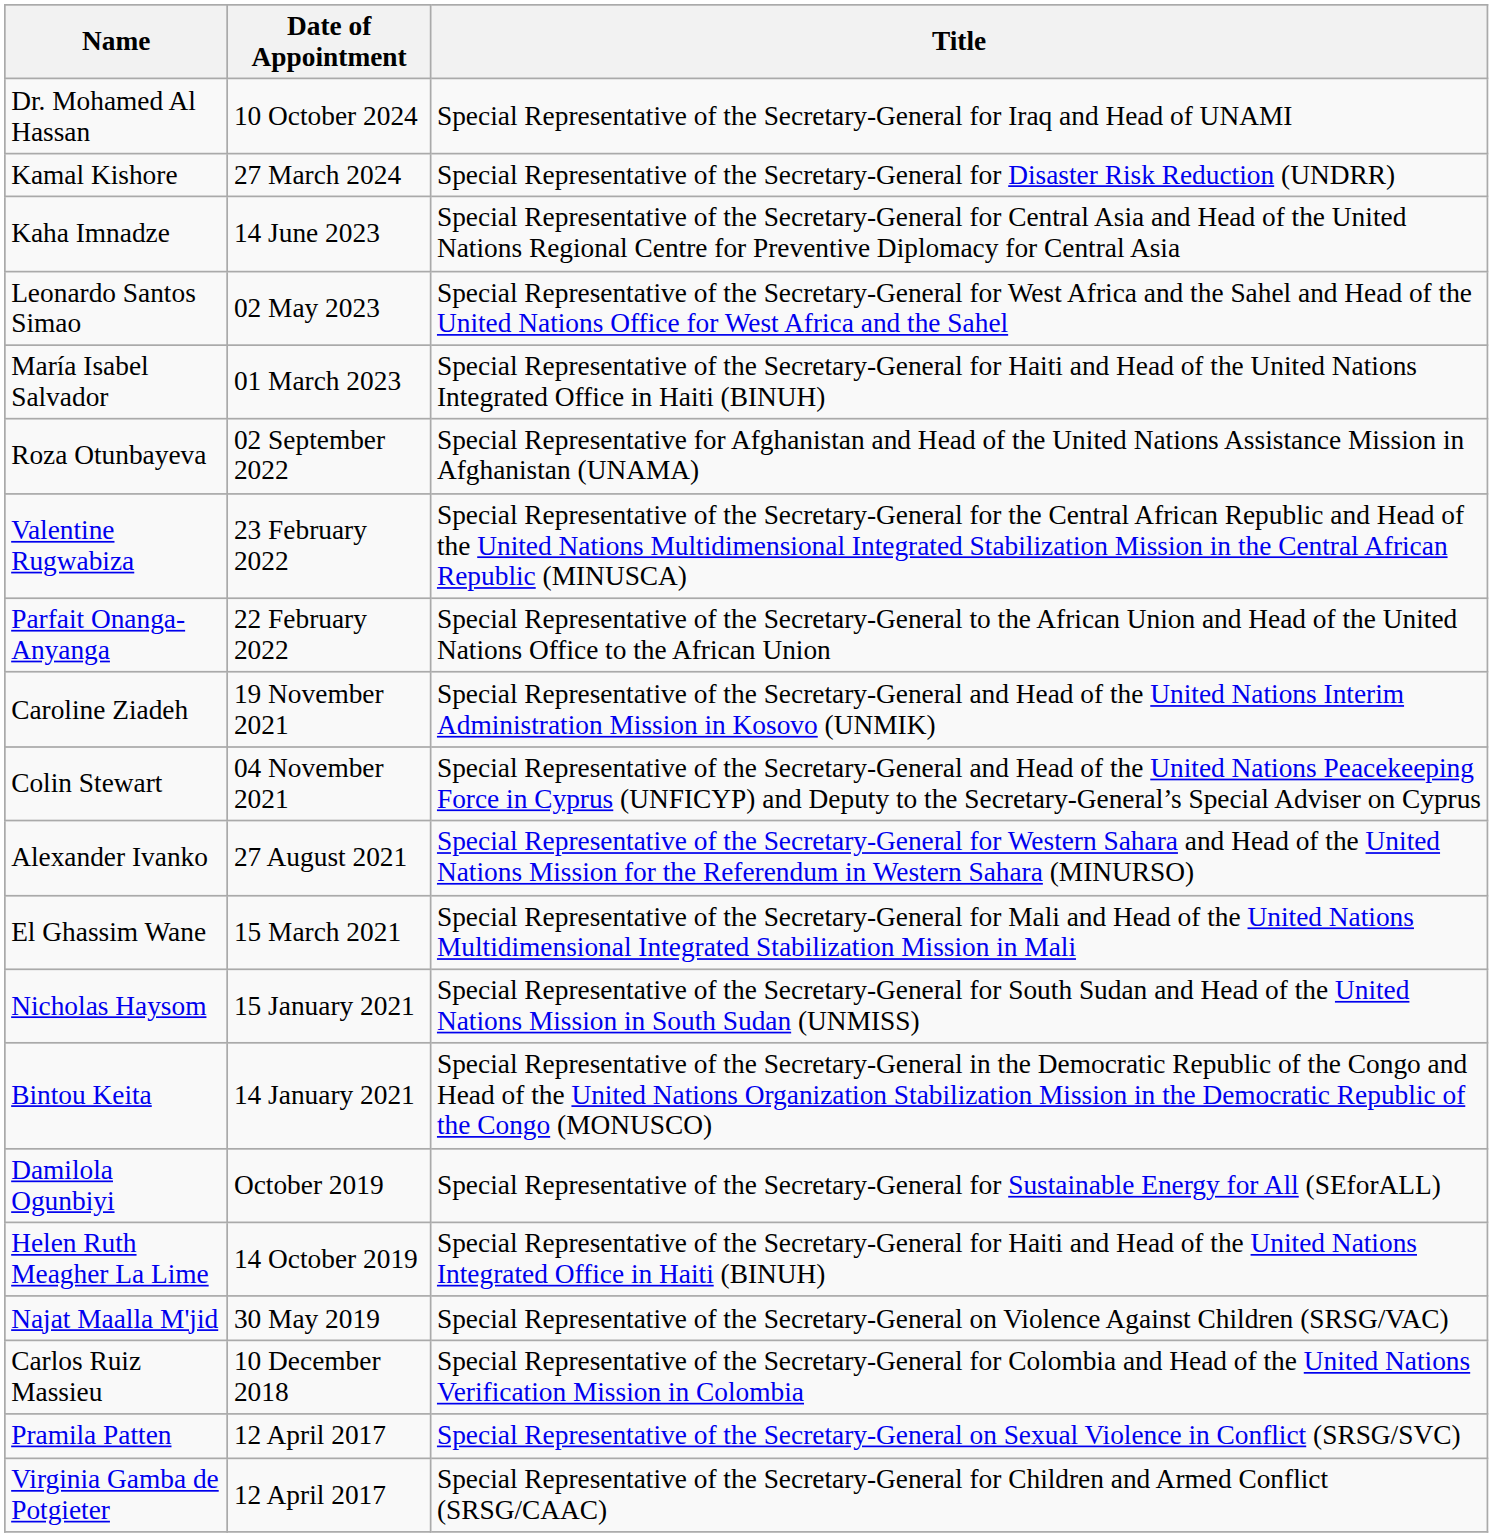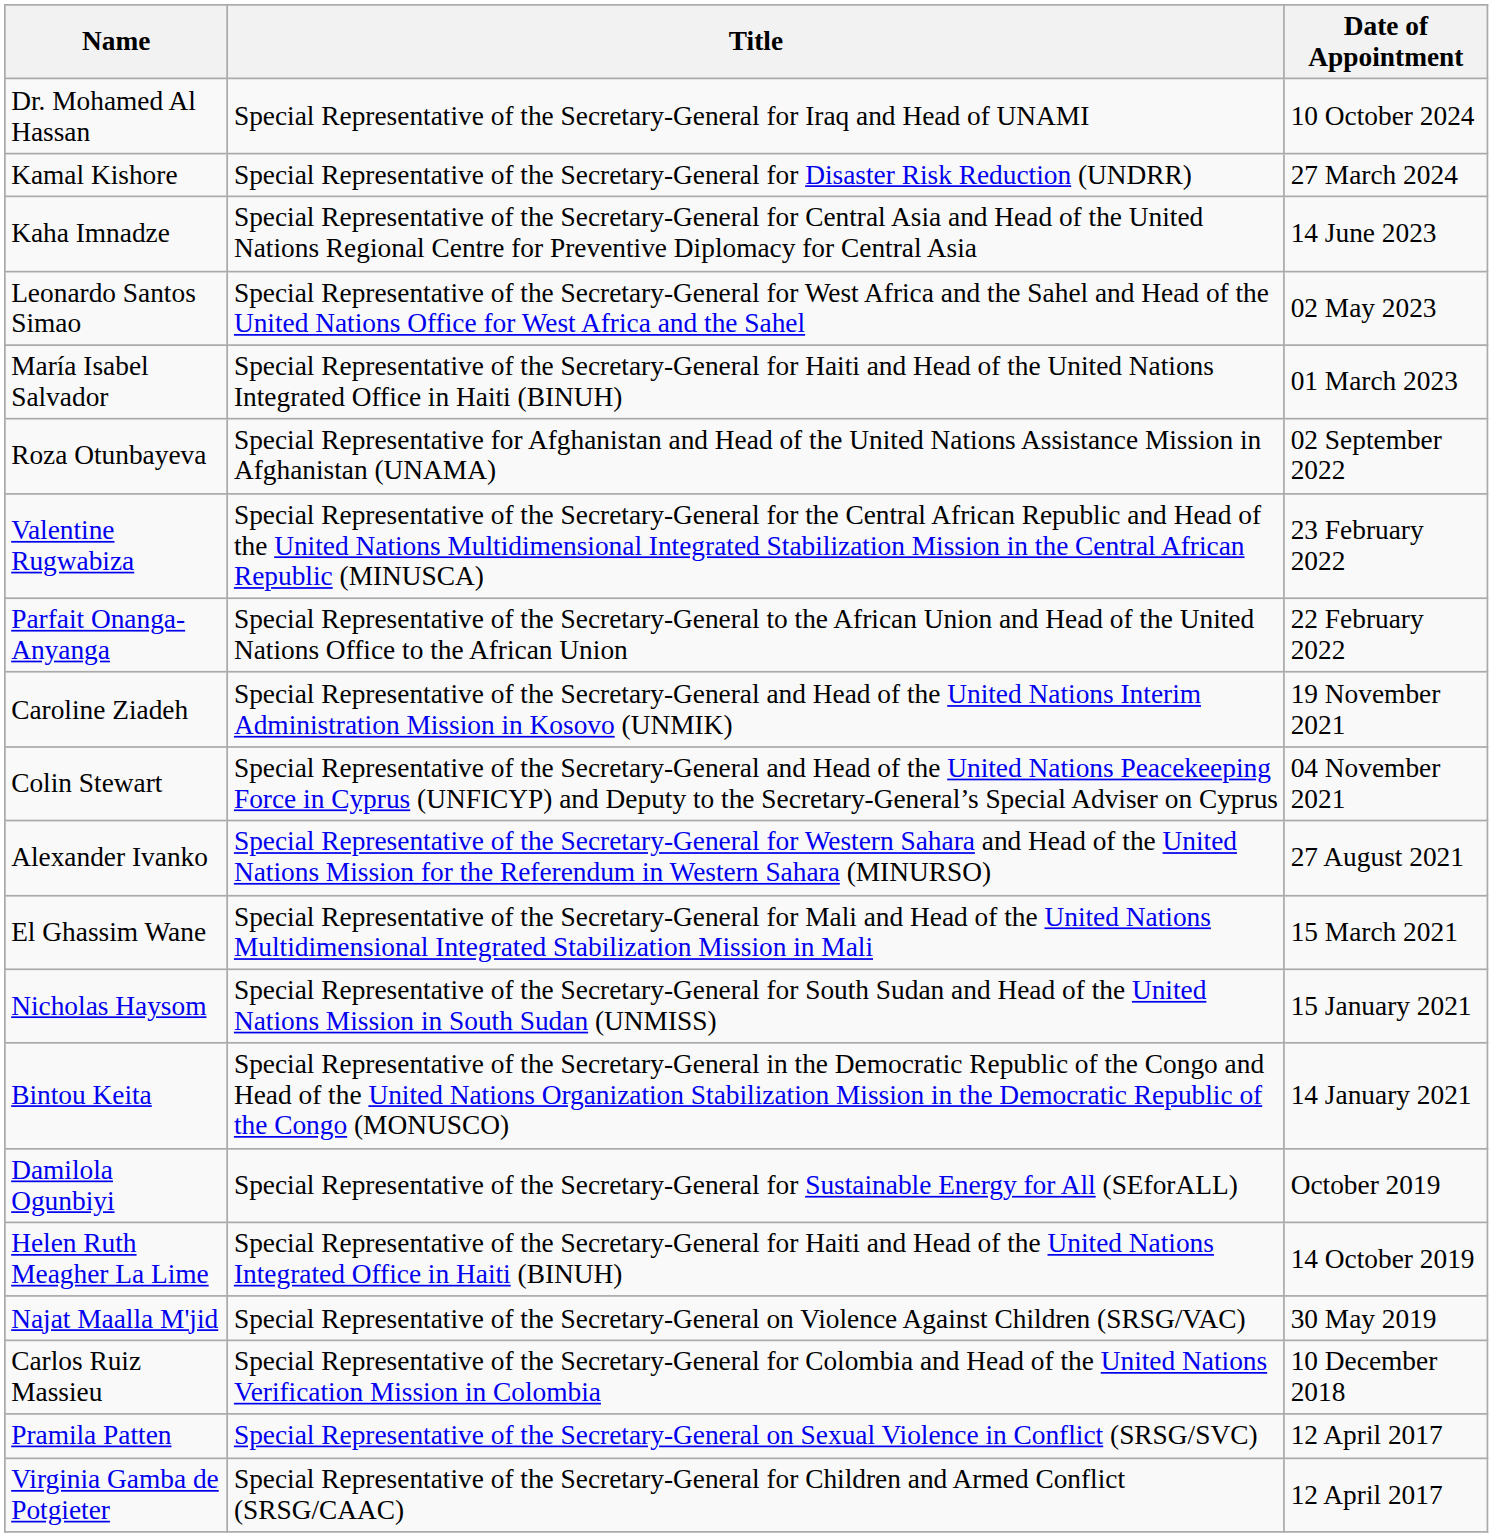columns swapped: Title <-> Date of Appointment
